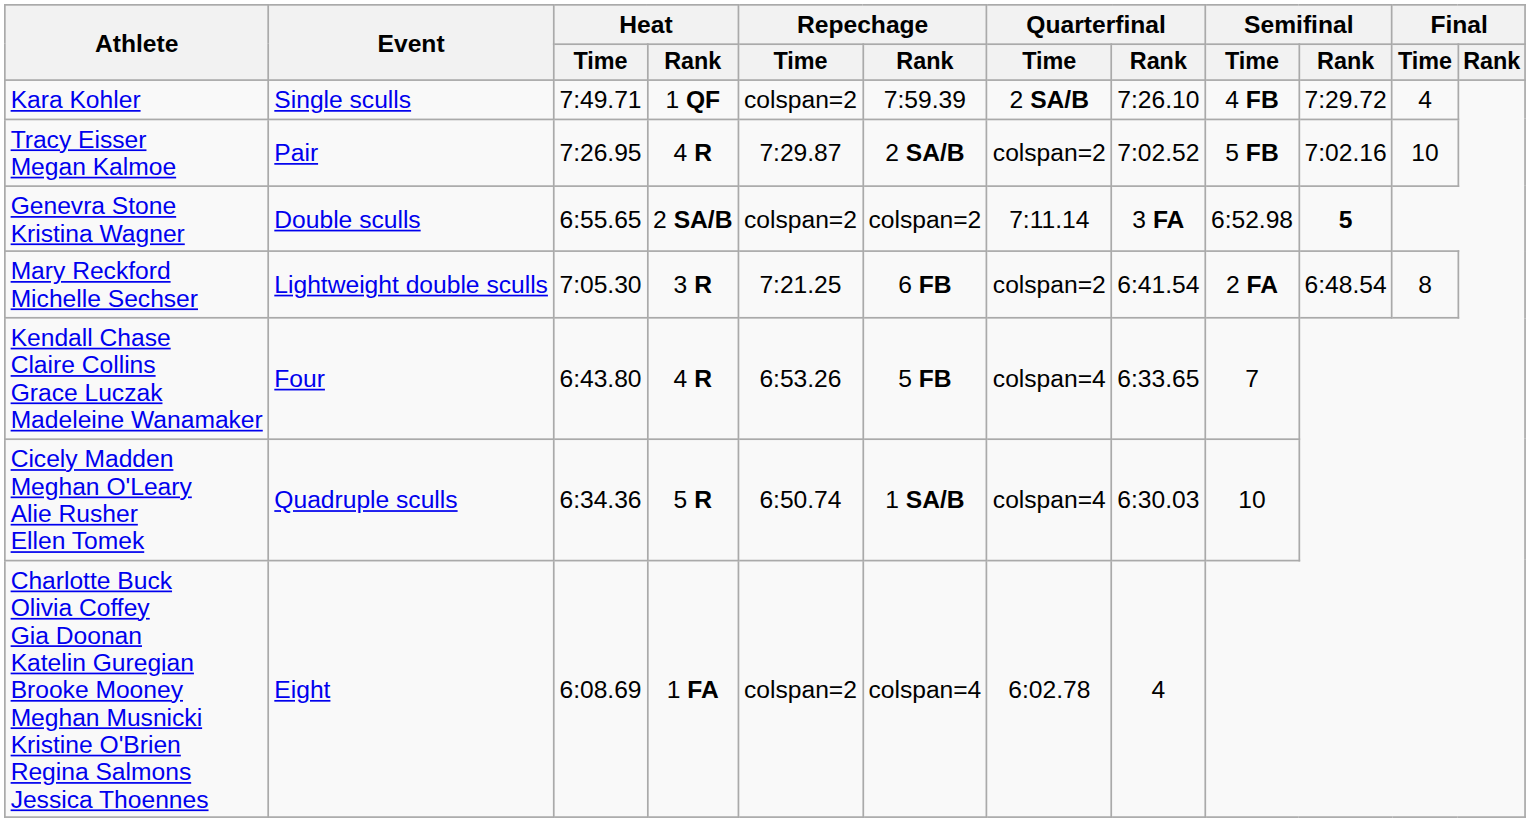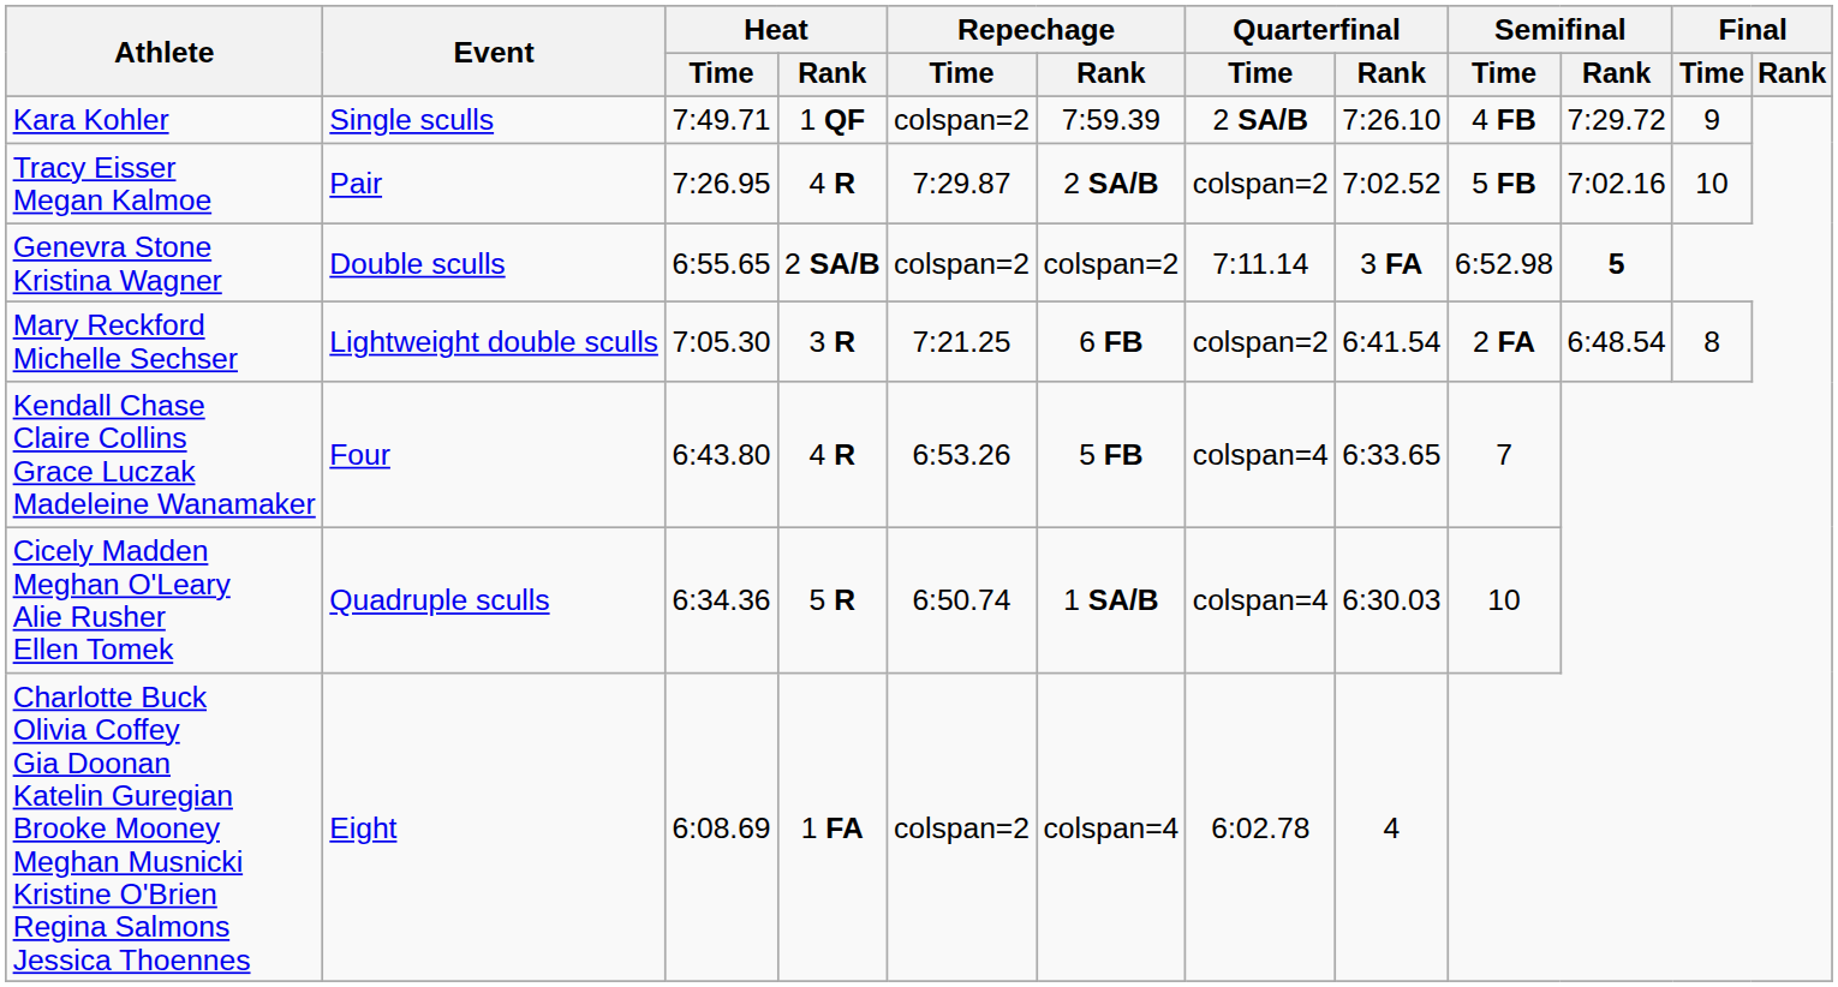Kara Kohler | Final / Time: 4 -> 9
